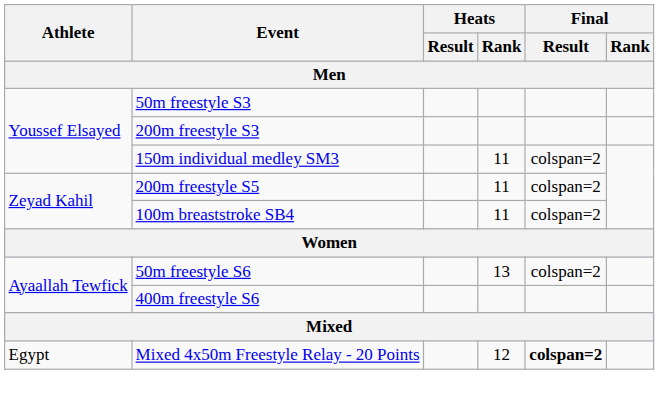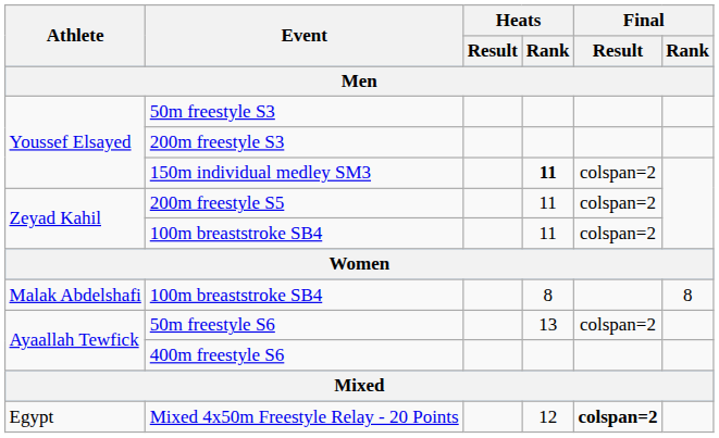150m individual medley SM3 | Heats / Rank: normal -> bold
+ row: Malak Abdelshafi | 100m breaststroke SB4 | 8 | 8
